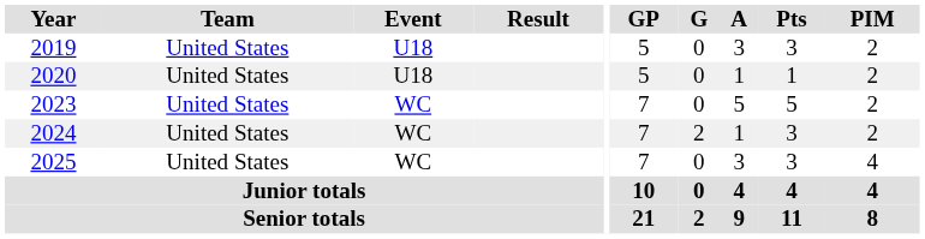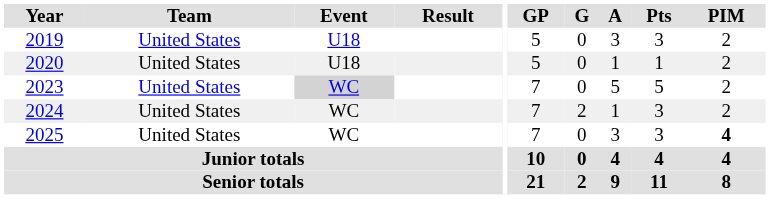2023 | Event: no background -> lightgrey background
2025 | PIM: normal -> bold
